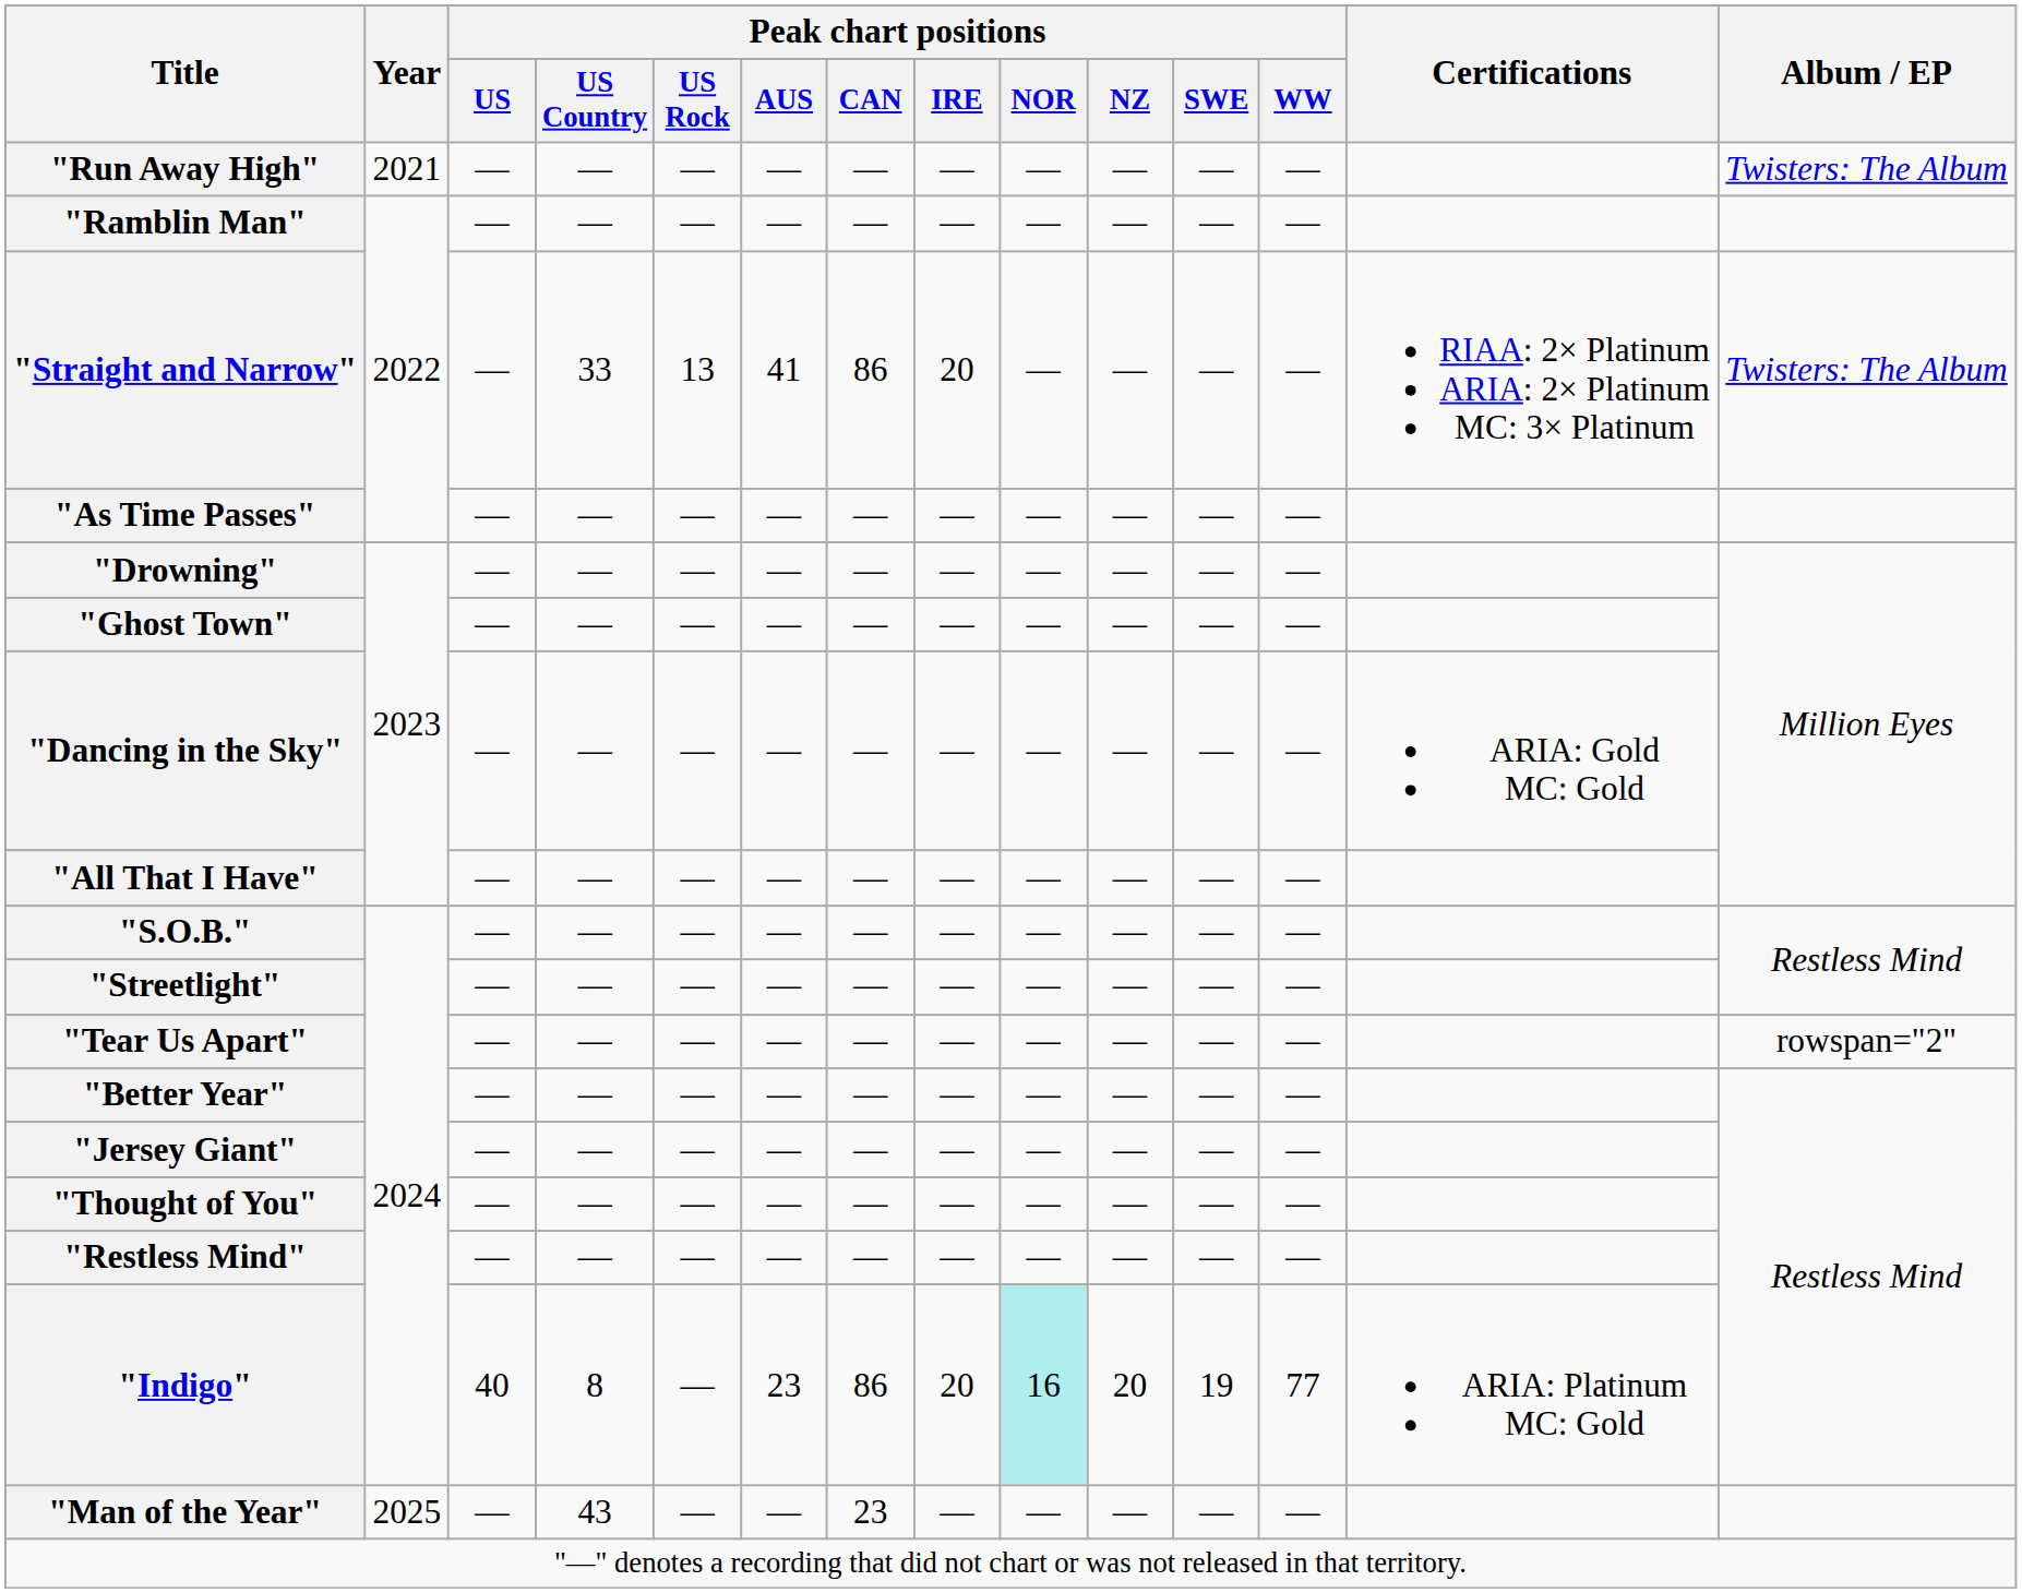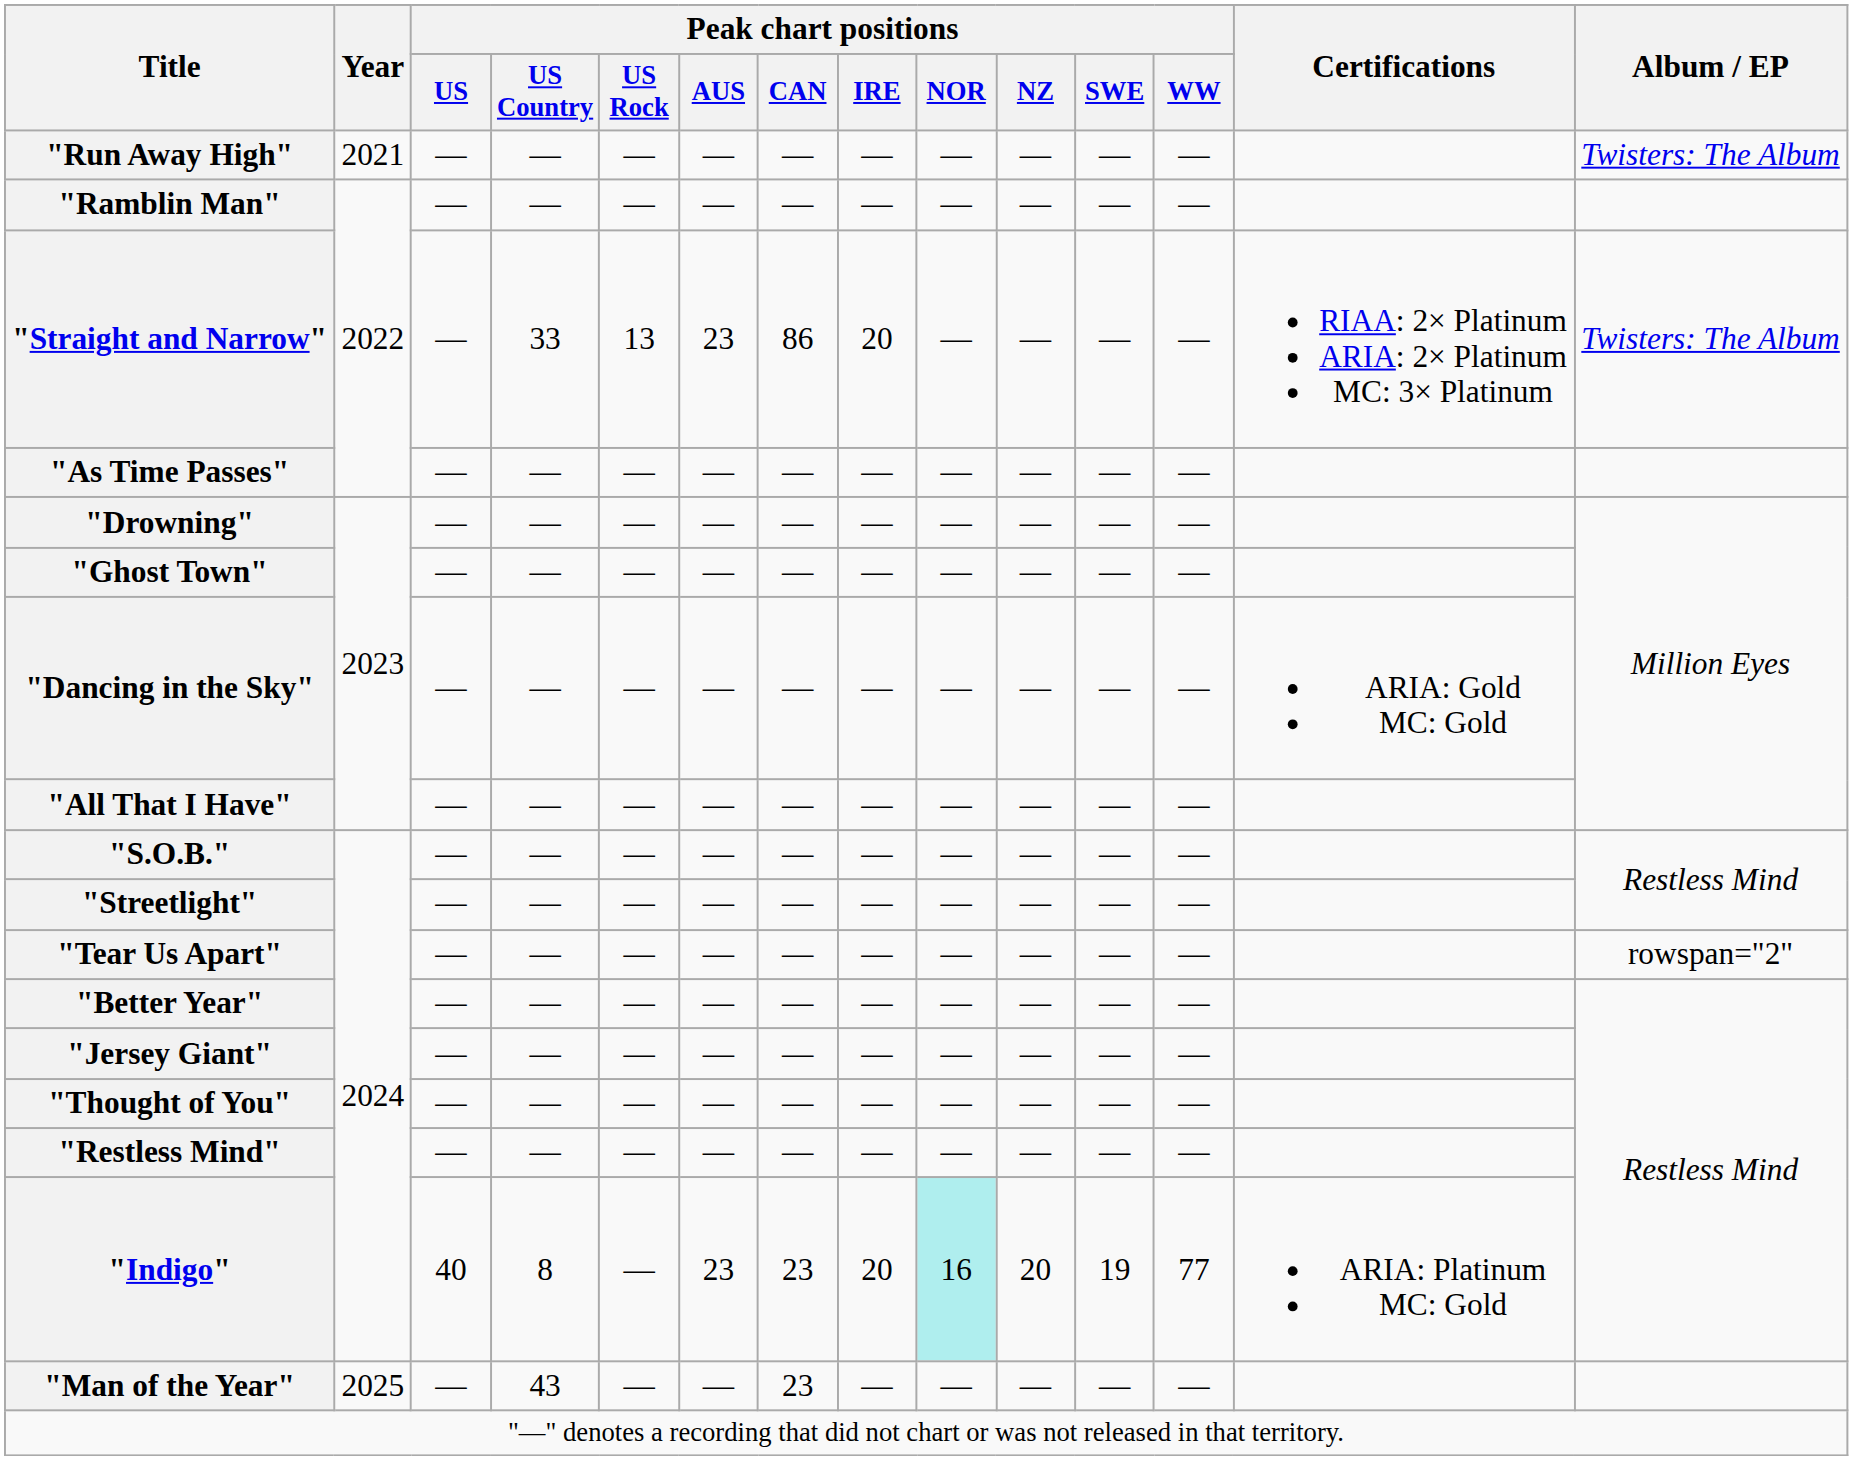"Straight and Narrow" | Peak chart positions / AUS: 41 -> 23
"Indigo" | Peak chart positions / CAN: 86 -> 23
